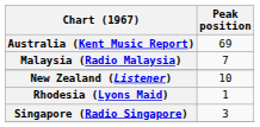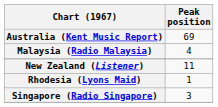Malaysia (Radio Malaysia) | Peak position: 7 -> 4
New Zealand (Listener) | Peak position: 10 -> 11
